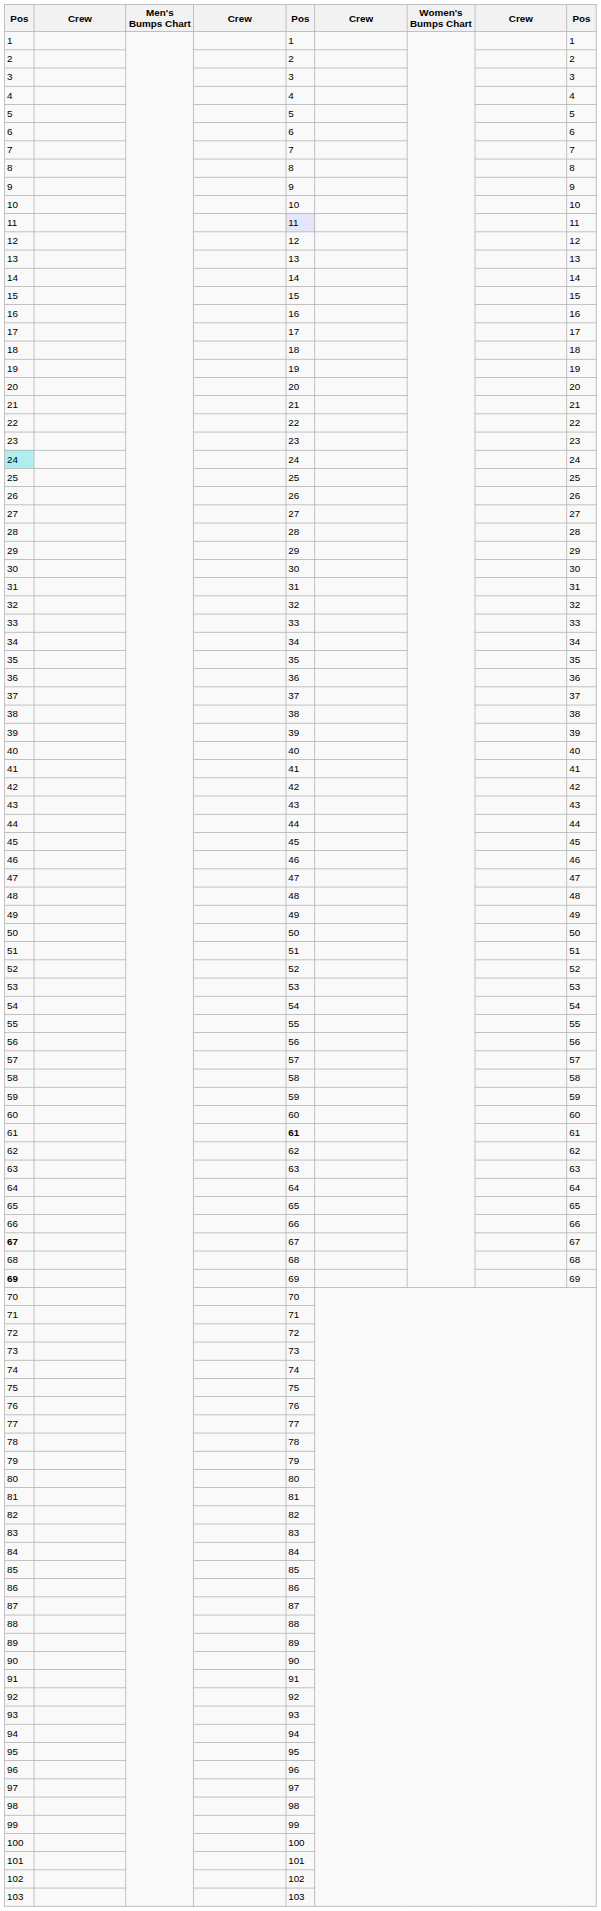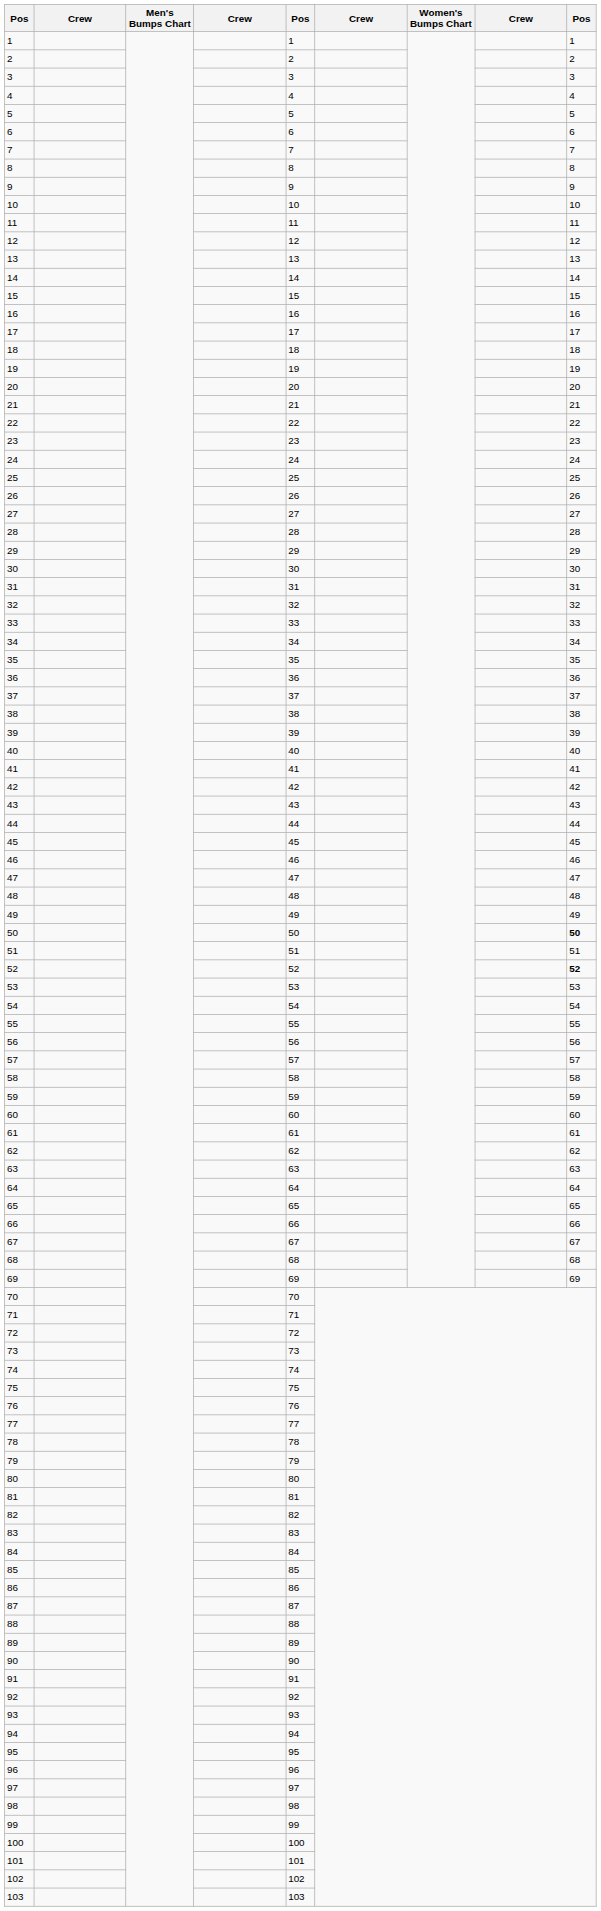row 12 | column 5: lavender background -> no background
row 25 | column 1: paleturquoise background -> no background
row 51 | column 9: normal -> bold
row 53 | column 9: normal -> bold
row 62 | column 5: bold -> normal
row 68 | column 1: bold -> normal
row 70 | column 1: bold -> normal
